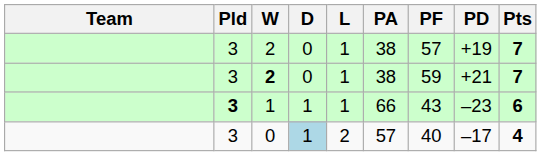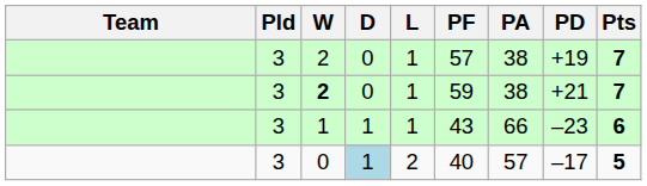columns swapped: PF <-> PA
row 4 | Pld: bold -> normal
row 5 | Pts: 4 -> 5
